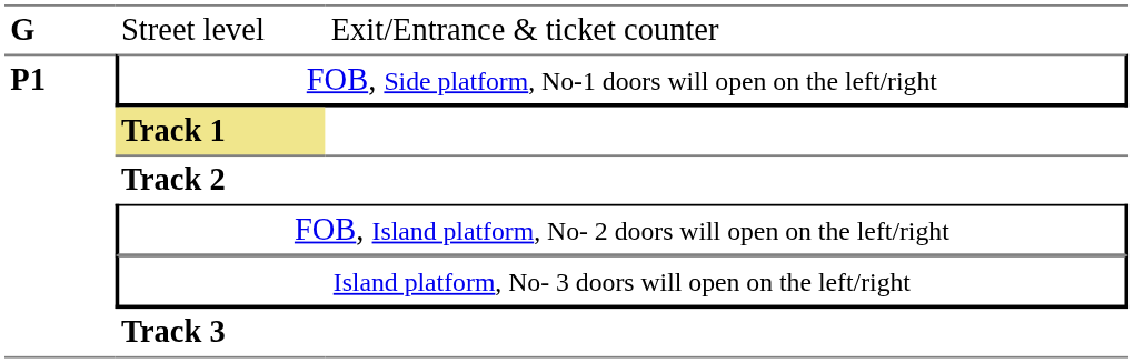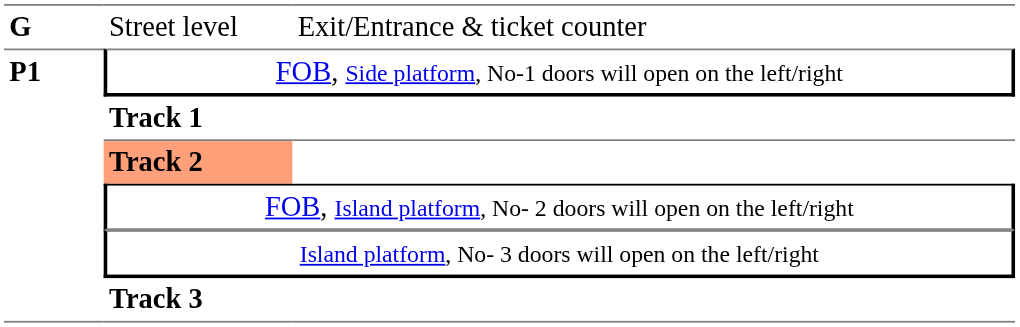Track 1 | column 2: khaki background -> no background
Track 2 | column 2: no background -> lightsalmon background
